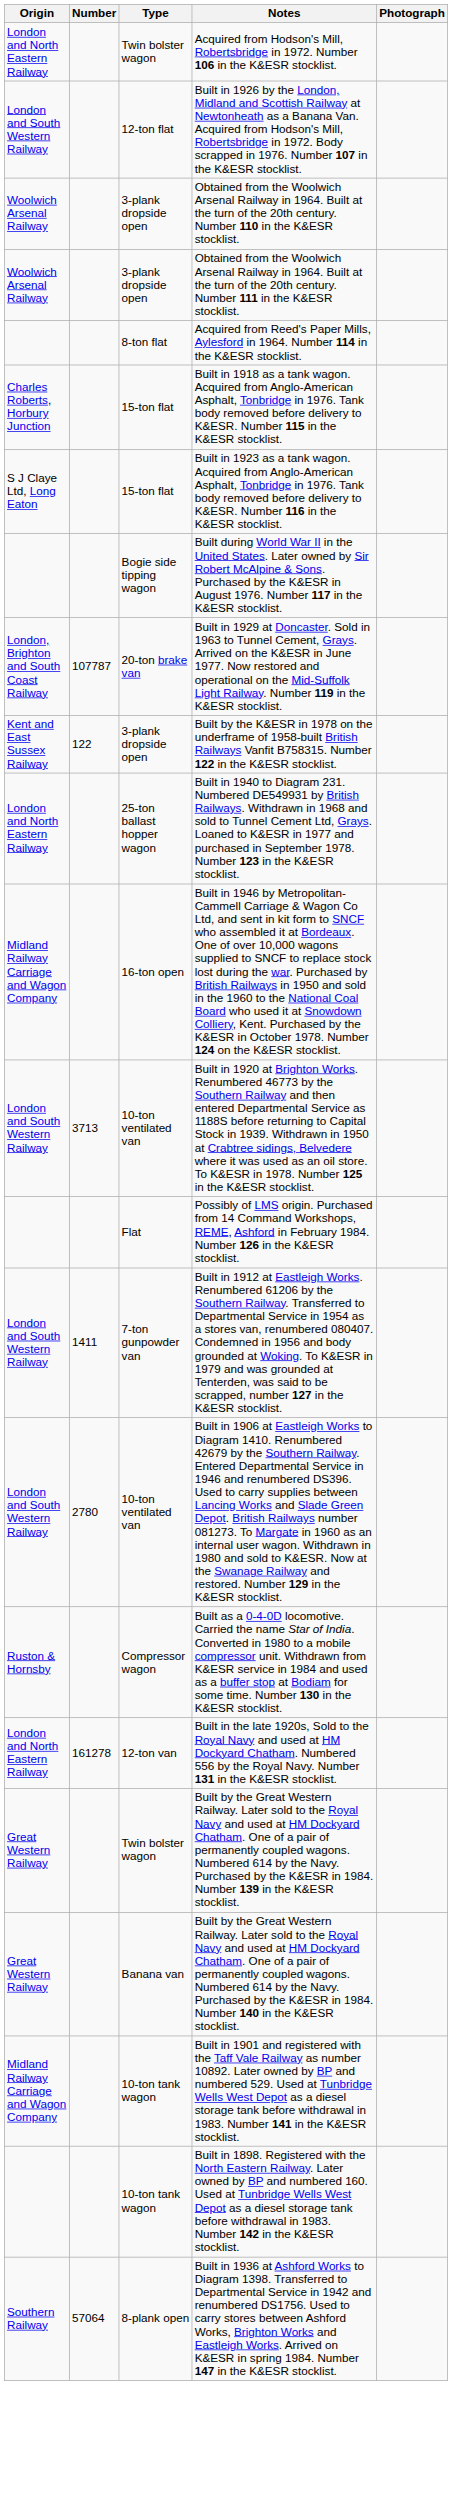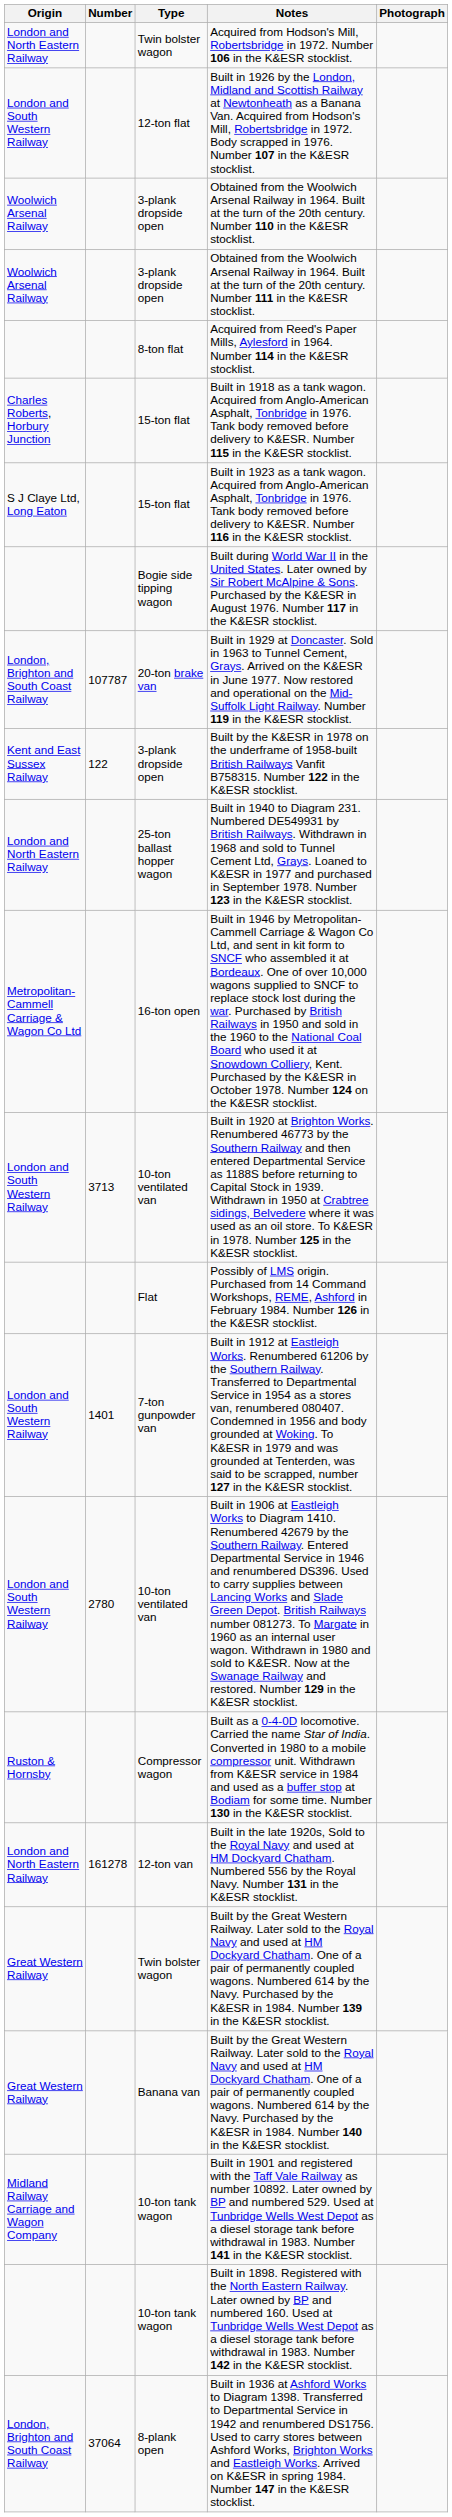row 13 | Origin: Midland Railway Carriage and Wagon Company -> Metropolitan-Cammell Carriage & Wagon Co Ltd
row 16 | Number: 1411 -> 1401
row 24 | Origin: Southern Railway -> London, Brighton and South Coast Railway
row 24 | Number: 57064 -> 37064
